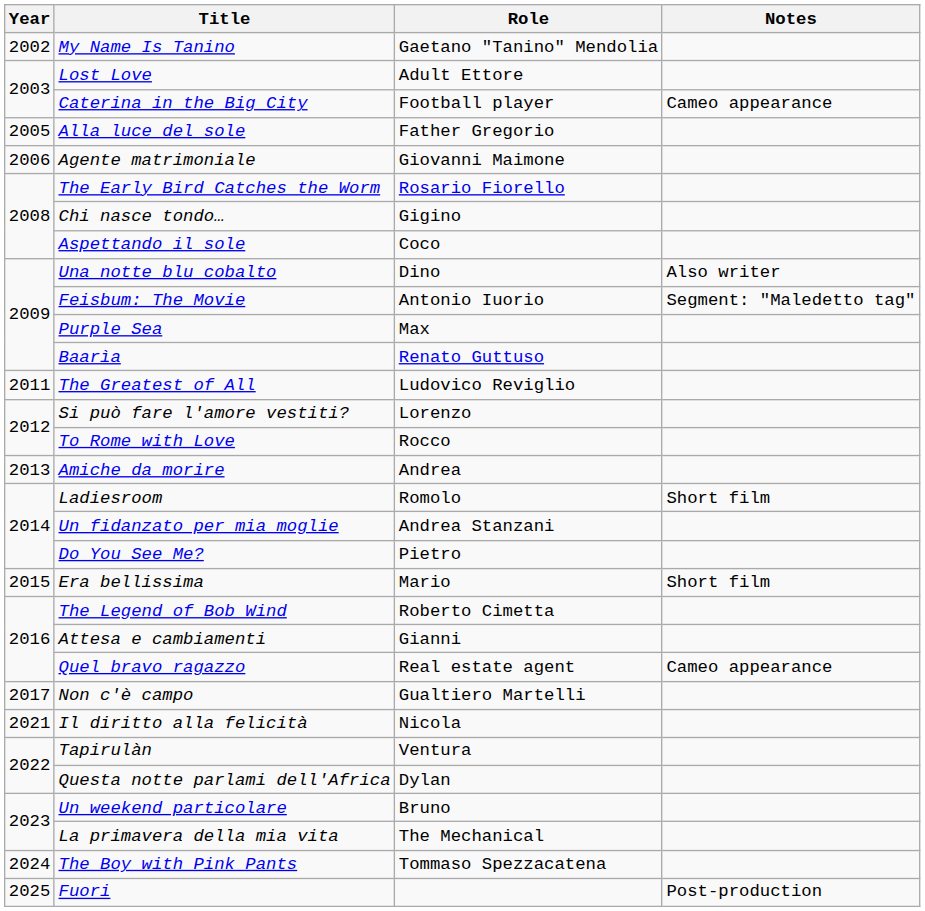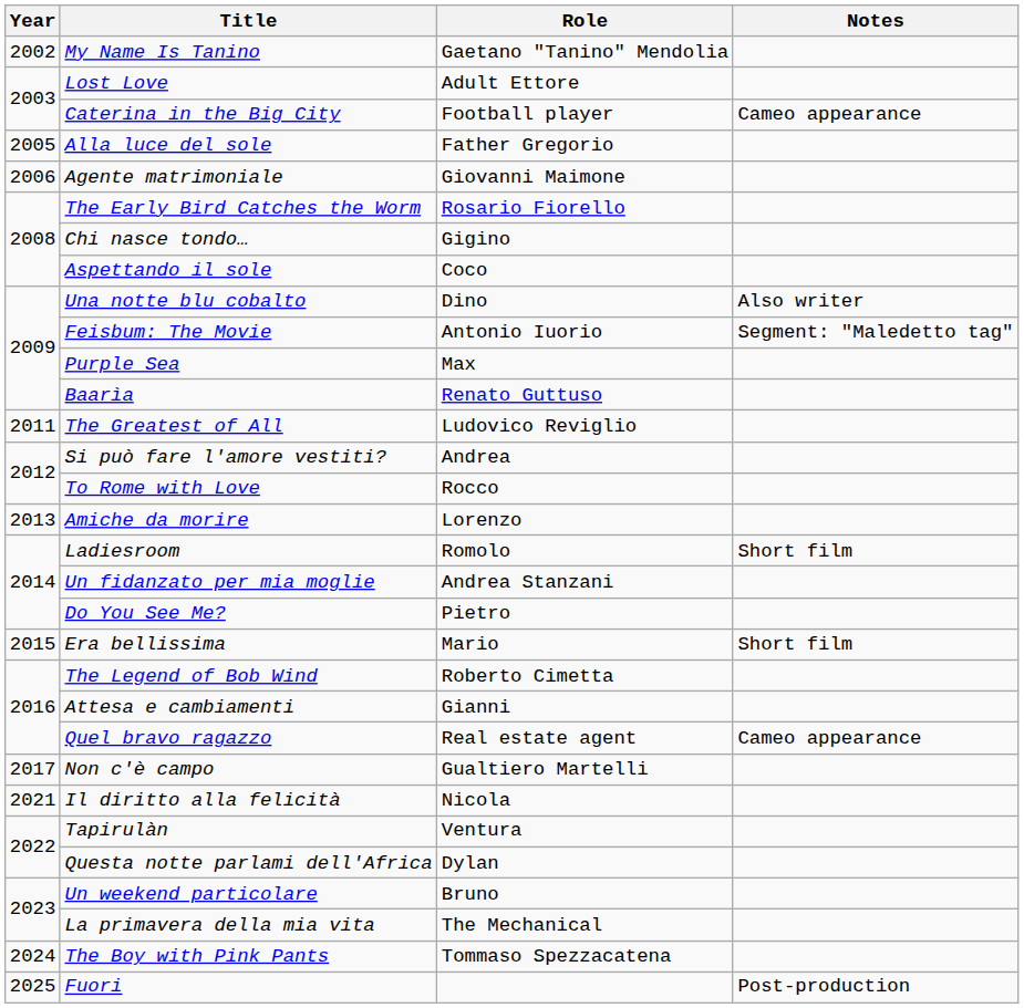Si può fare l'amore vestiti? | Role: Lorenzo -> Andrea
Amiche da morire | Role: Andrea -> Lorenzo
